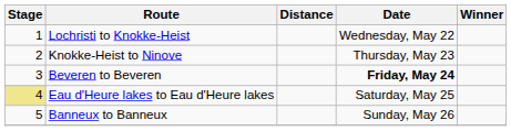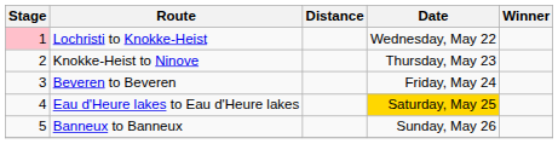Lochristi to Knokke-Heist | Stage: no background -> pink background
Beveren to Beveren | Date: bold -> normal
Eau d'Heure lakes to Eau d'Heure lakes | Stage: khaki background -> no background
Eau d'Heure lakes to Eau d'Heure lakes | Date: no background -> gold background
